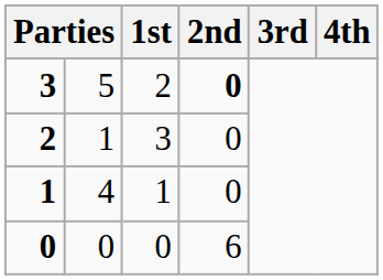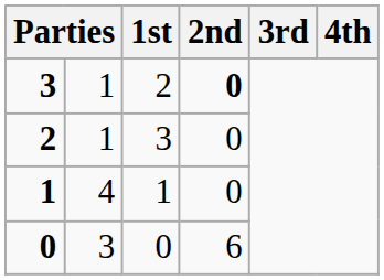row 2 | column 2: 5 -> 1
row 5 | column 2: 0 -> 3
